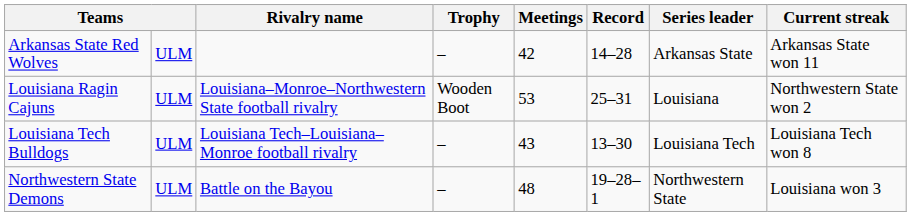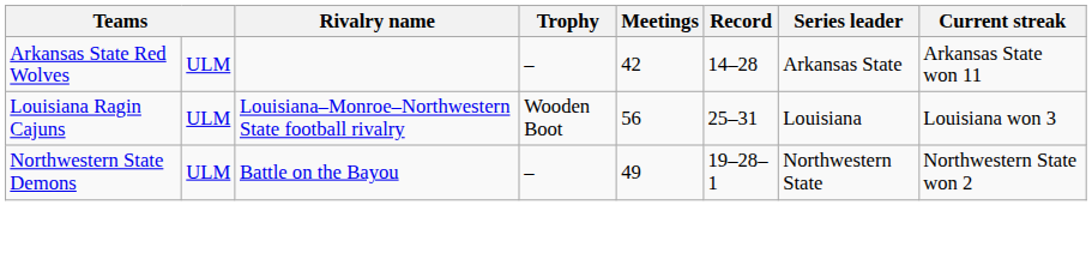Louisiana Ragin Cajuns | Meetings: 53 -> 56
Louisiana Ragin Cajuns | Current streak: Northwestern State won 2 -> Louisiana won 3
- row: Louisiana Tech Bulldogs | ULM | Louisiana Tech–Louisiana–Monroe football rivalry | – | 43 | 13–30 | Louisiana Tech | Louisiana Tech won 8
Northwestern State Demons | Meetings: 48 -> 49
Northwestern State Demons | Current streak: Louisiana won 3 -> Northwestern State won 2
